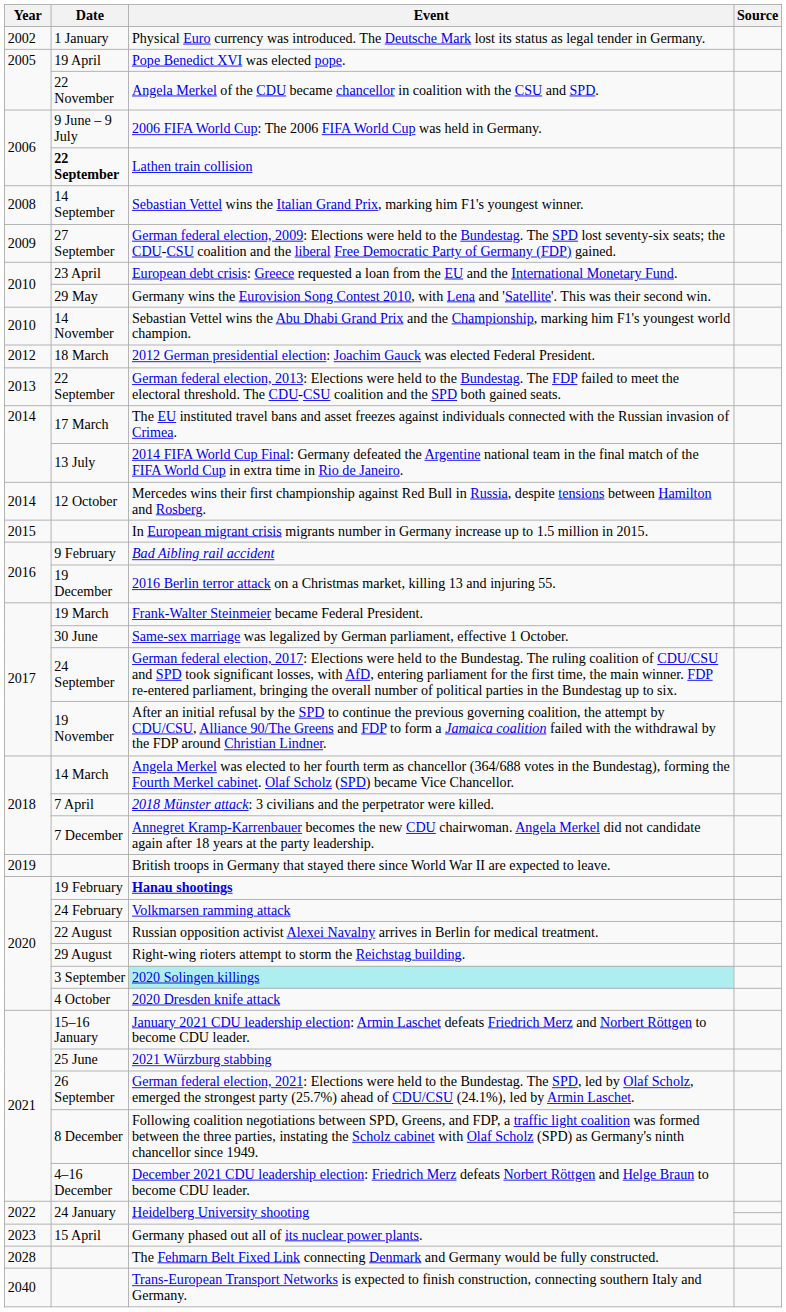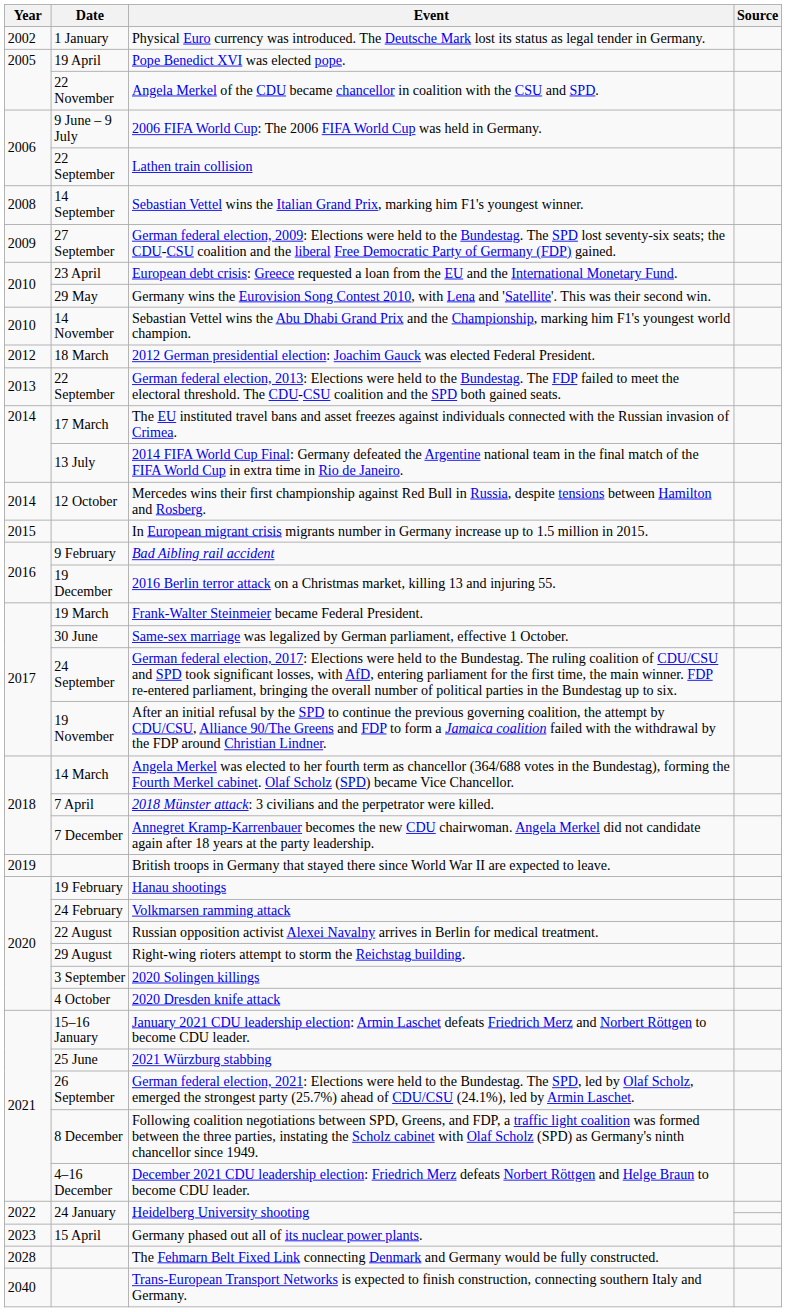Lathen train collision | Date: bold -> normal
Hanau shootings | Event: bold -> normal
2020 Solingen killings | Event: paleturquoise background -> no background
